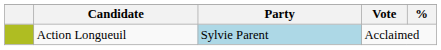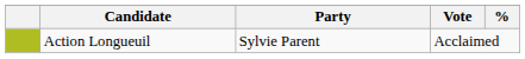Action Longueuil | Party: lightblue background -> no background
